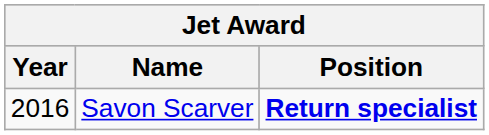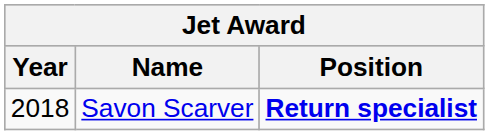Savon Scarver | Year: 2016 -> 2018
